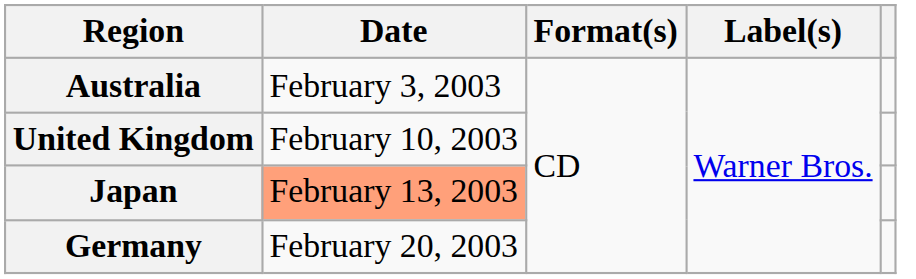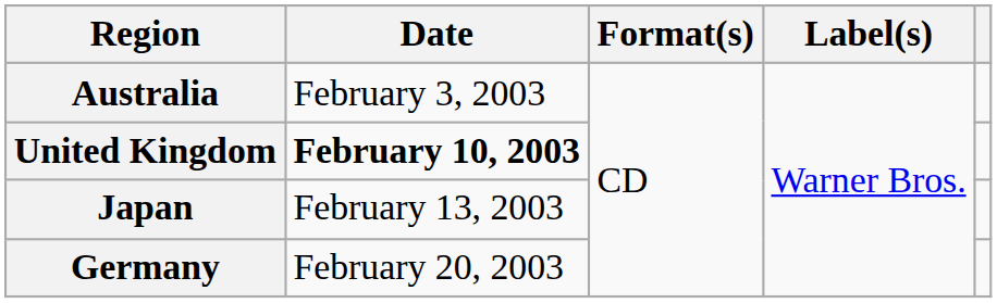United Kingdom | Date: normal -> bold
Japan | Date: lightsalmon background -> no background
